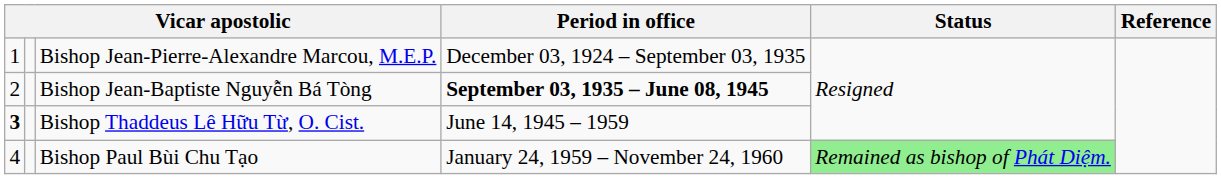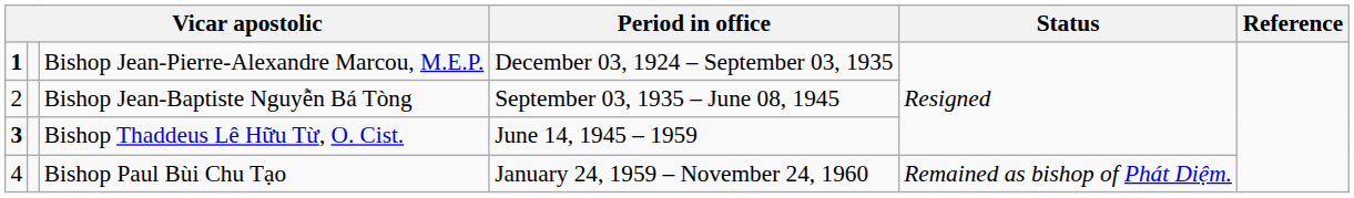Bishop Jean-Pierre-Alexandre Marcou, M.E.P. | column 1: normal -> bold
Bishop Jean-Baptiste Nguyễn Bá Tòng | Period in office: bold -> normal
Bishop Paul Bùi Chu Tạo | Status: lightgreen background -> no background
